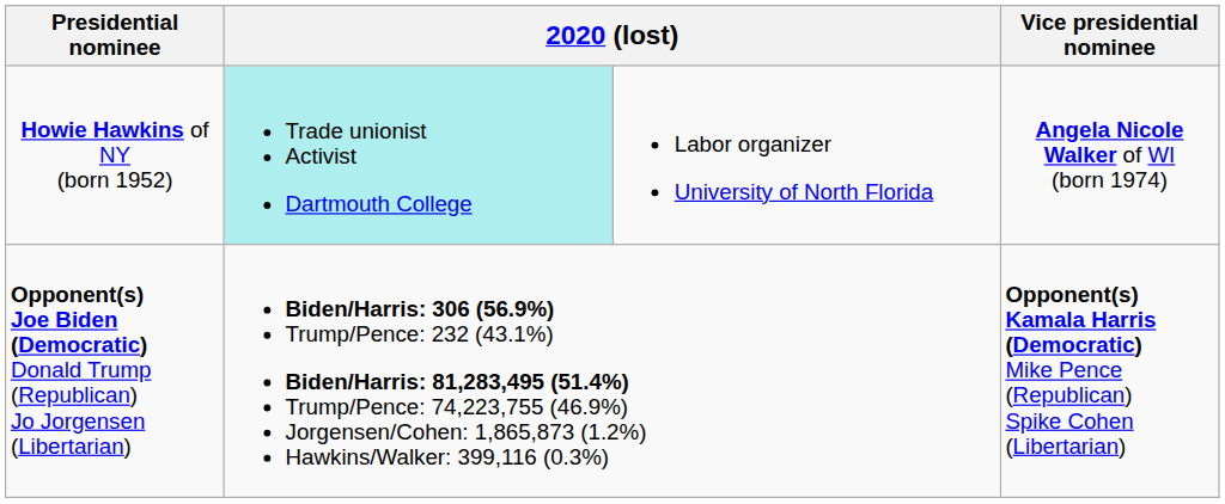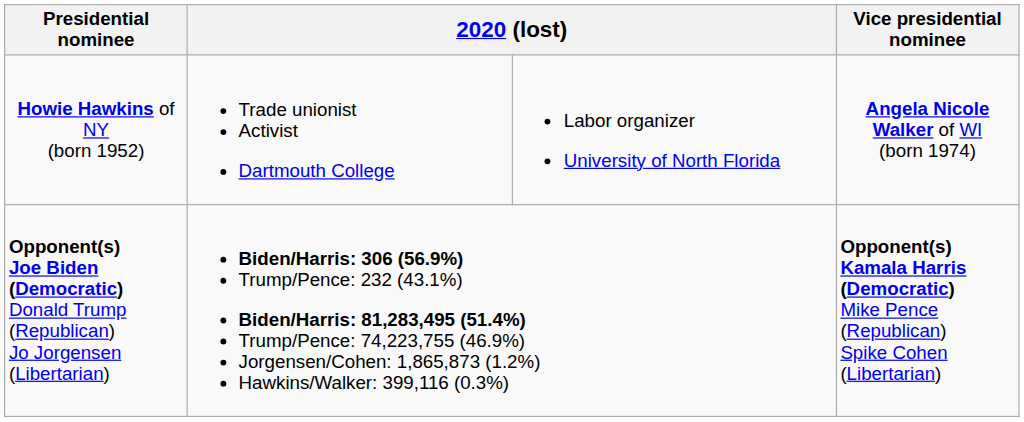Howie Hawkins of NY (born 1952) | column 2: paleturquoise background -> no background
